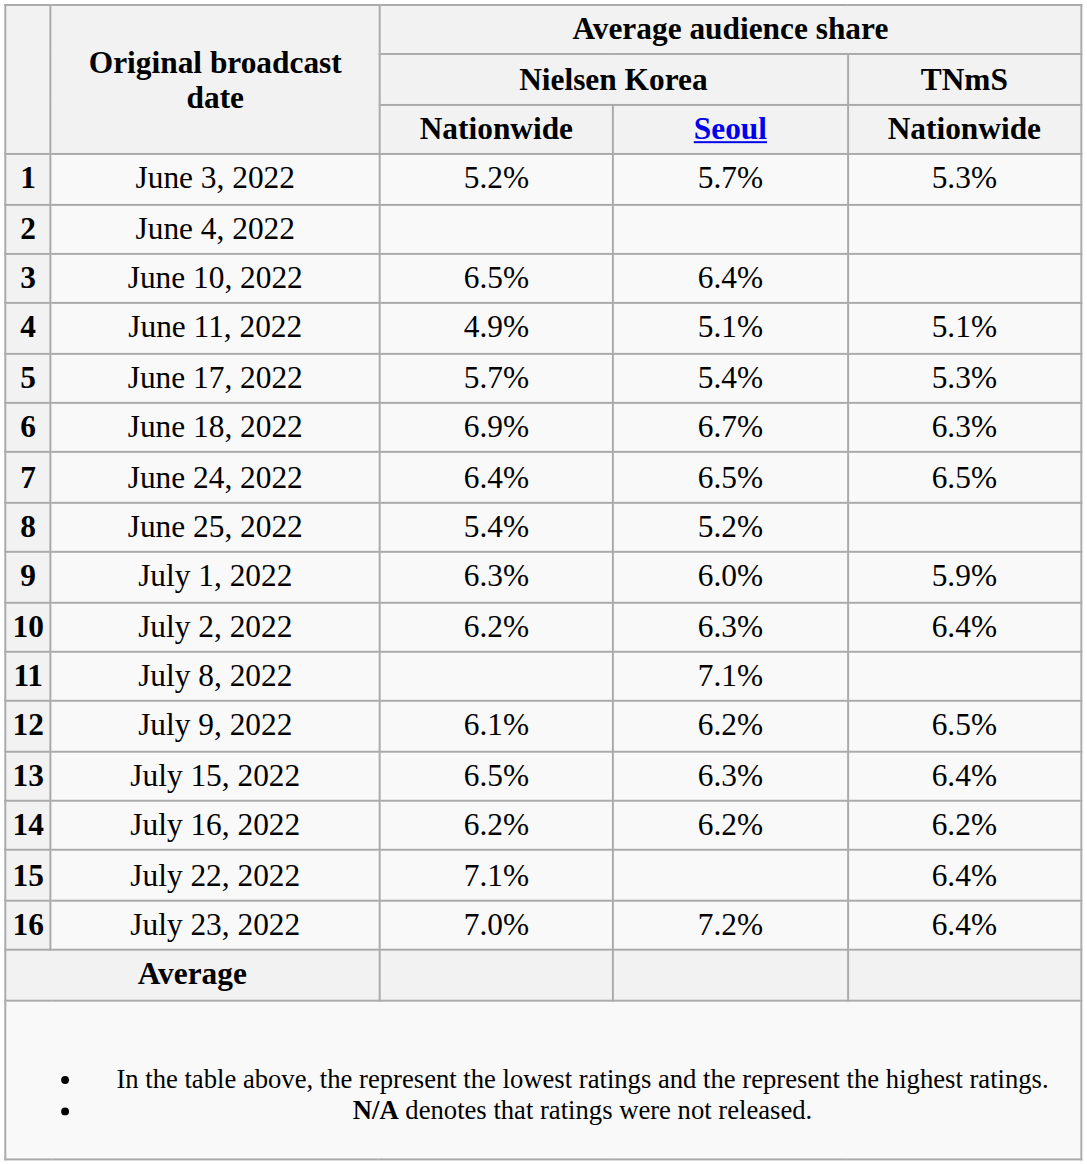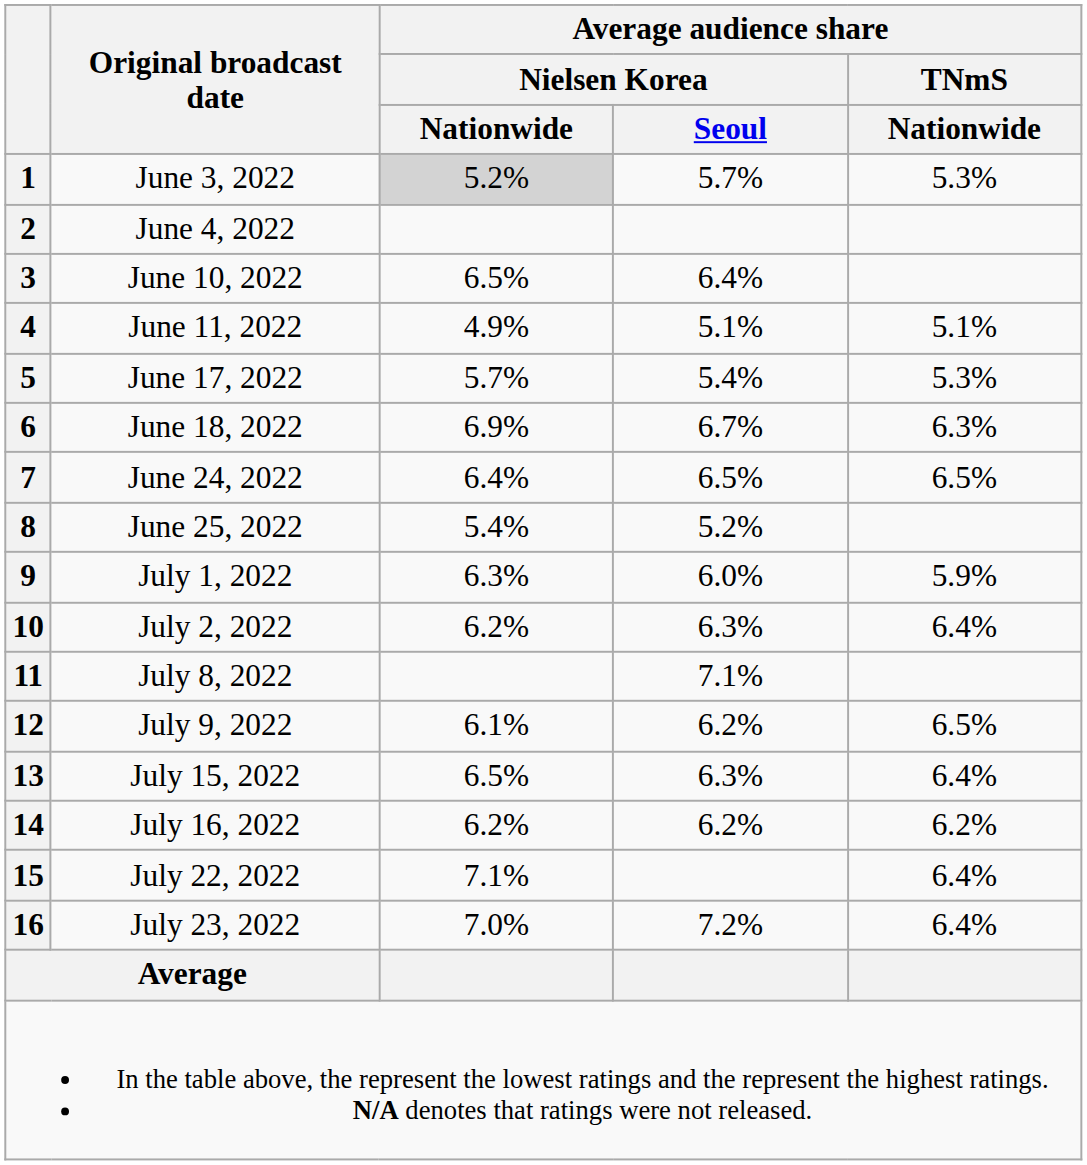1 | Average audience share / Nielsen Korea / Nationwide: no background -> lightgrey background
